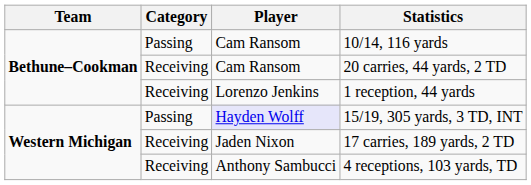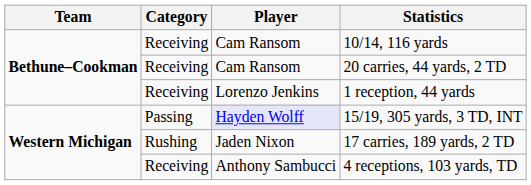10/14, 116 yards | Category: Passing -> Receiving
17 carries, 189 yards, 2 TD | Category: Receiving -> Rushing
